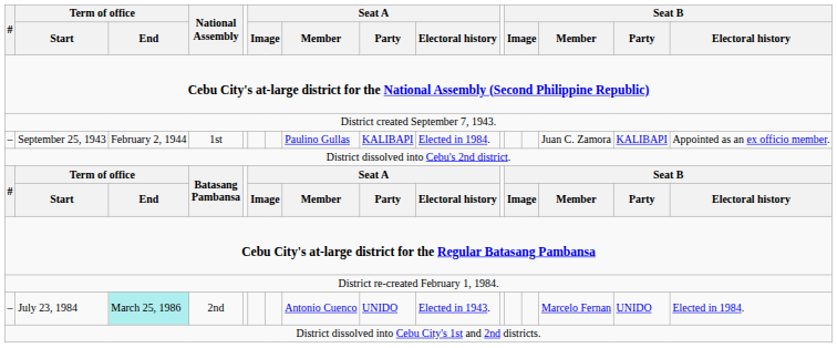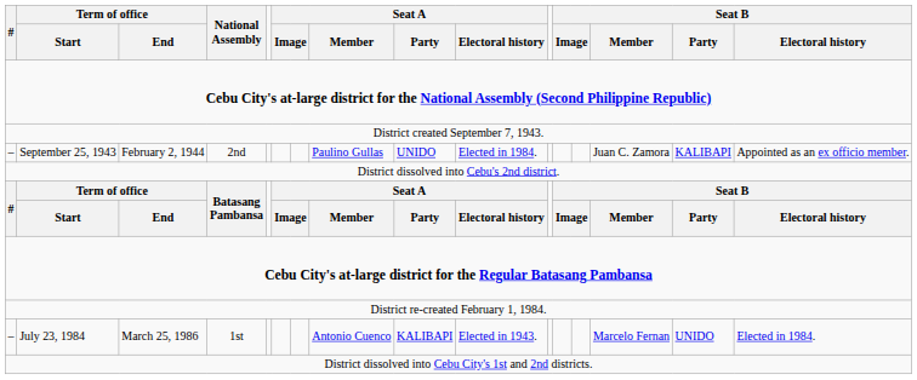September 25, 1943 | National Assembly: 1st -> 2nd
September 25, 1943 | Seat A / Party: KALIBAPI -> UNIDO
July 23, 1984 | Term of office / End: paleturquoise background -> no background
July 23, 1984 | National Assembly: 2nd -> 1st
July 23, 1984 | Seat A / Party: UNIDO -> KALIBAPI
